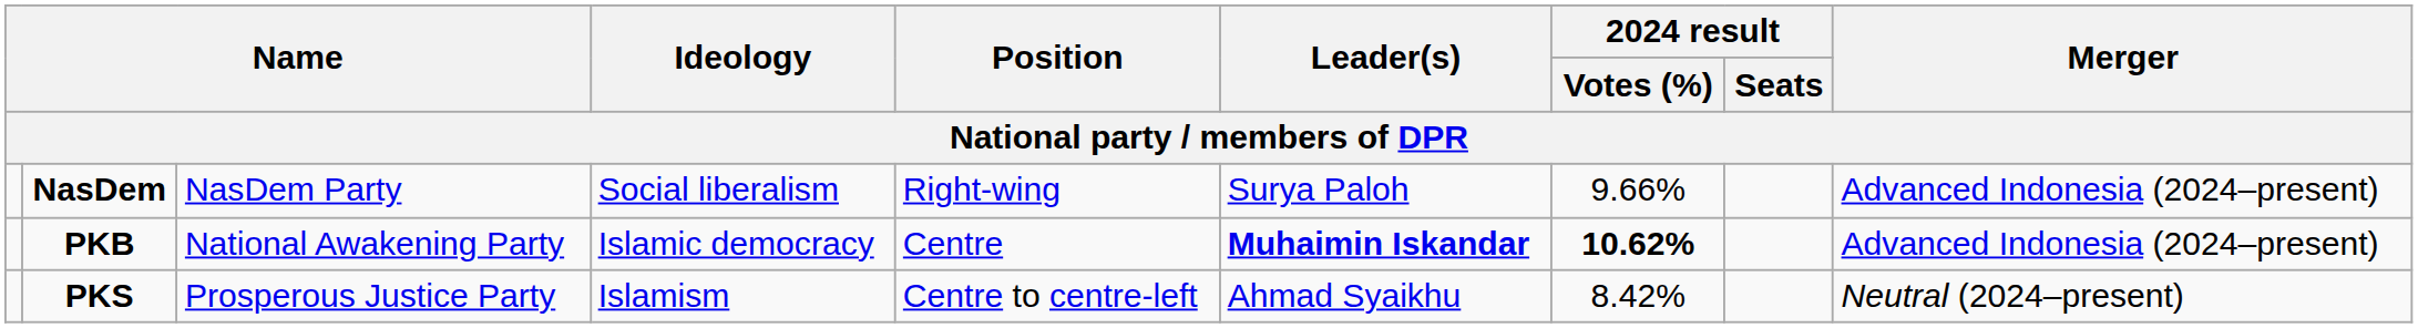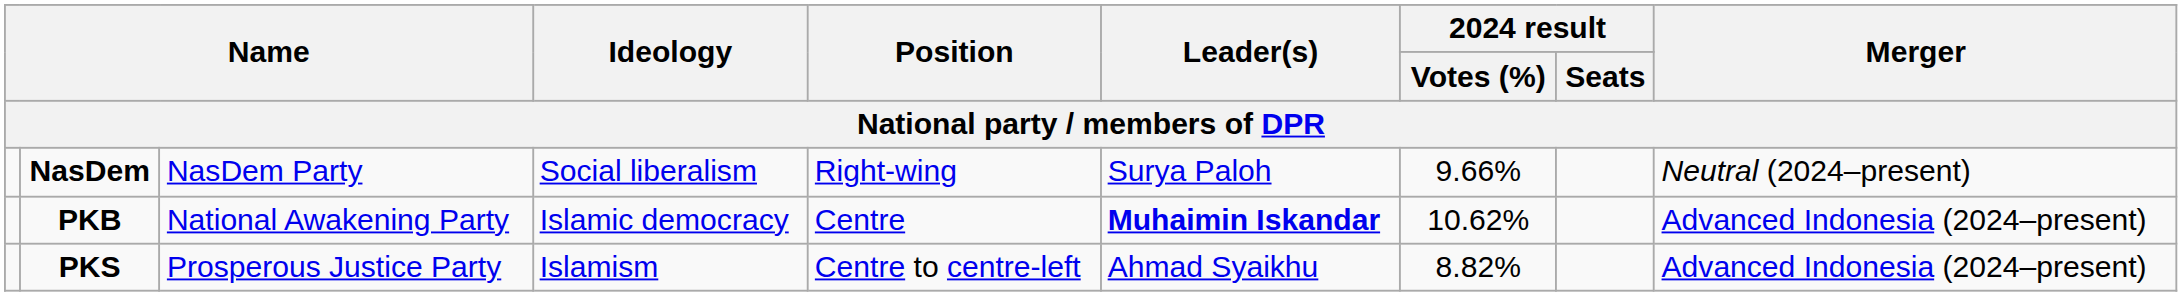NasDem | Merger: Advanced Indonesia (2024–present) -> Neutral (2024–present)
PKB | 2024 result / Votes (%): bold -> normal
PKS | 2024 result / Votes (%): 8.42% -> 8.82%
PKS | Merger: Neutral (2024–present) -> Advanced Indonesia (2024–present)
